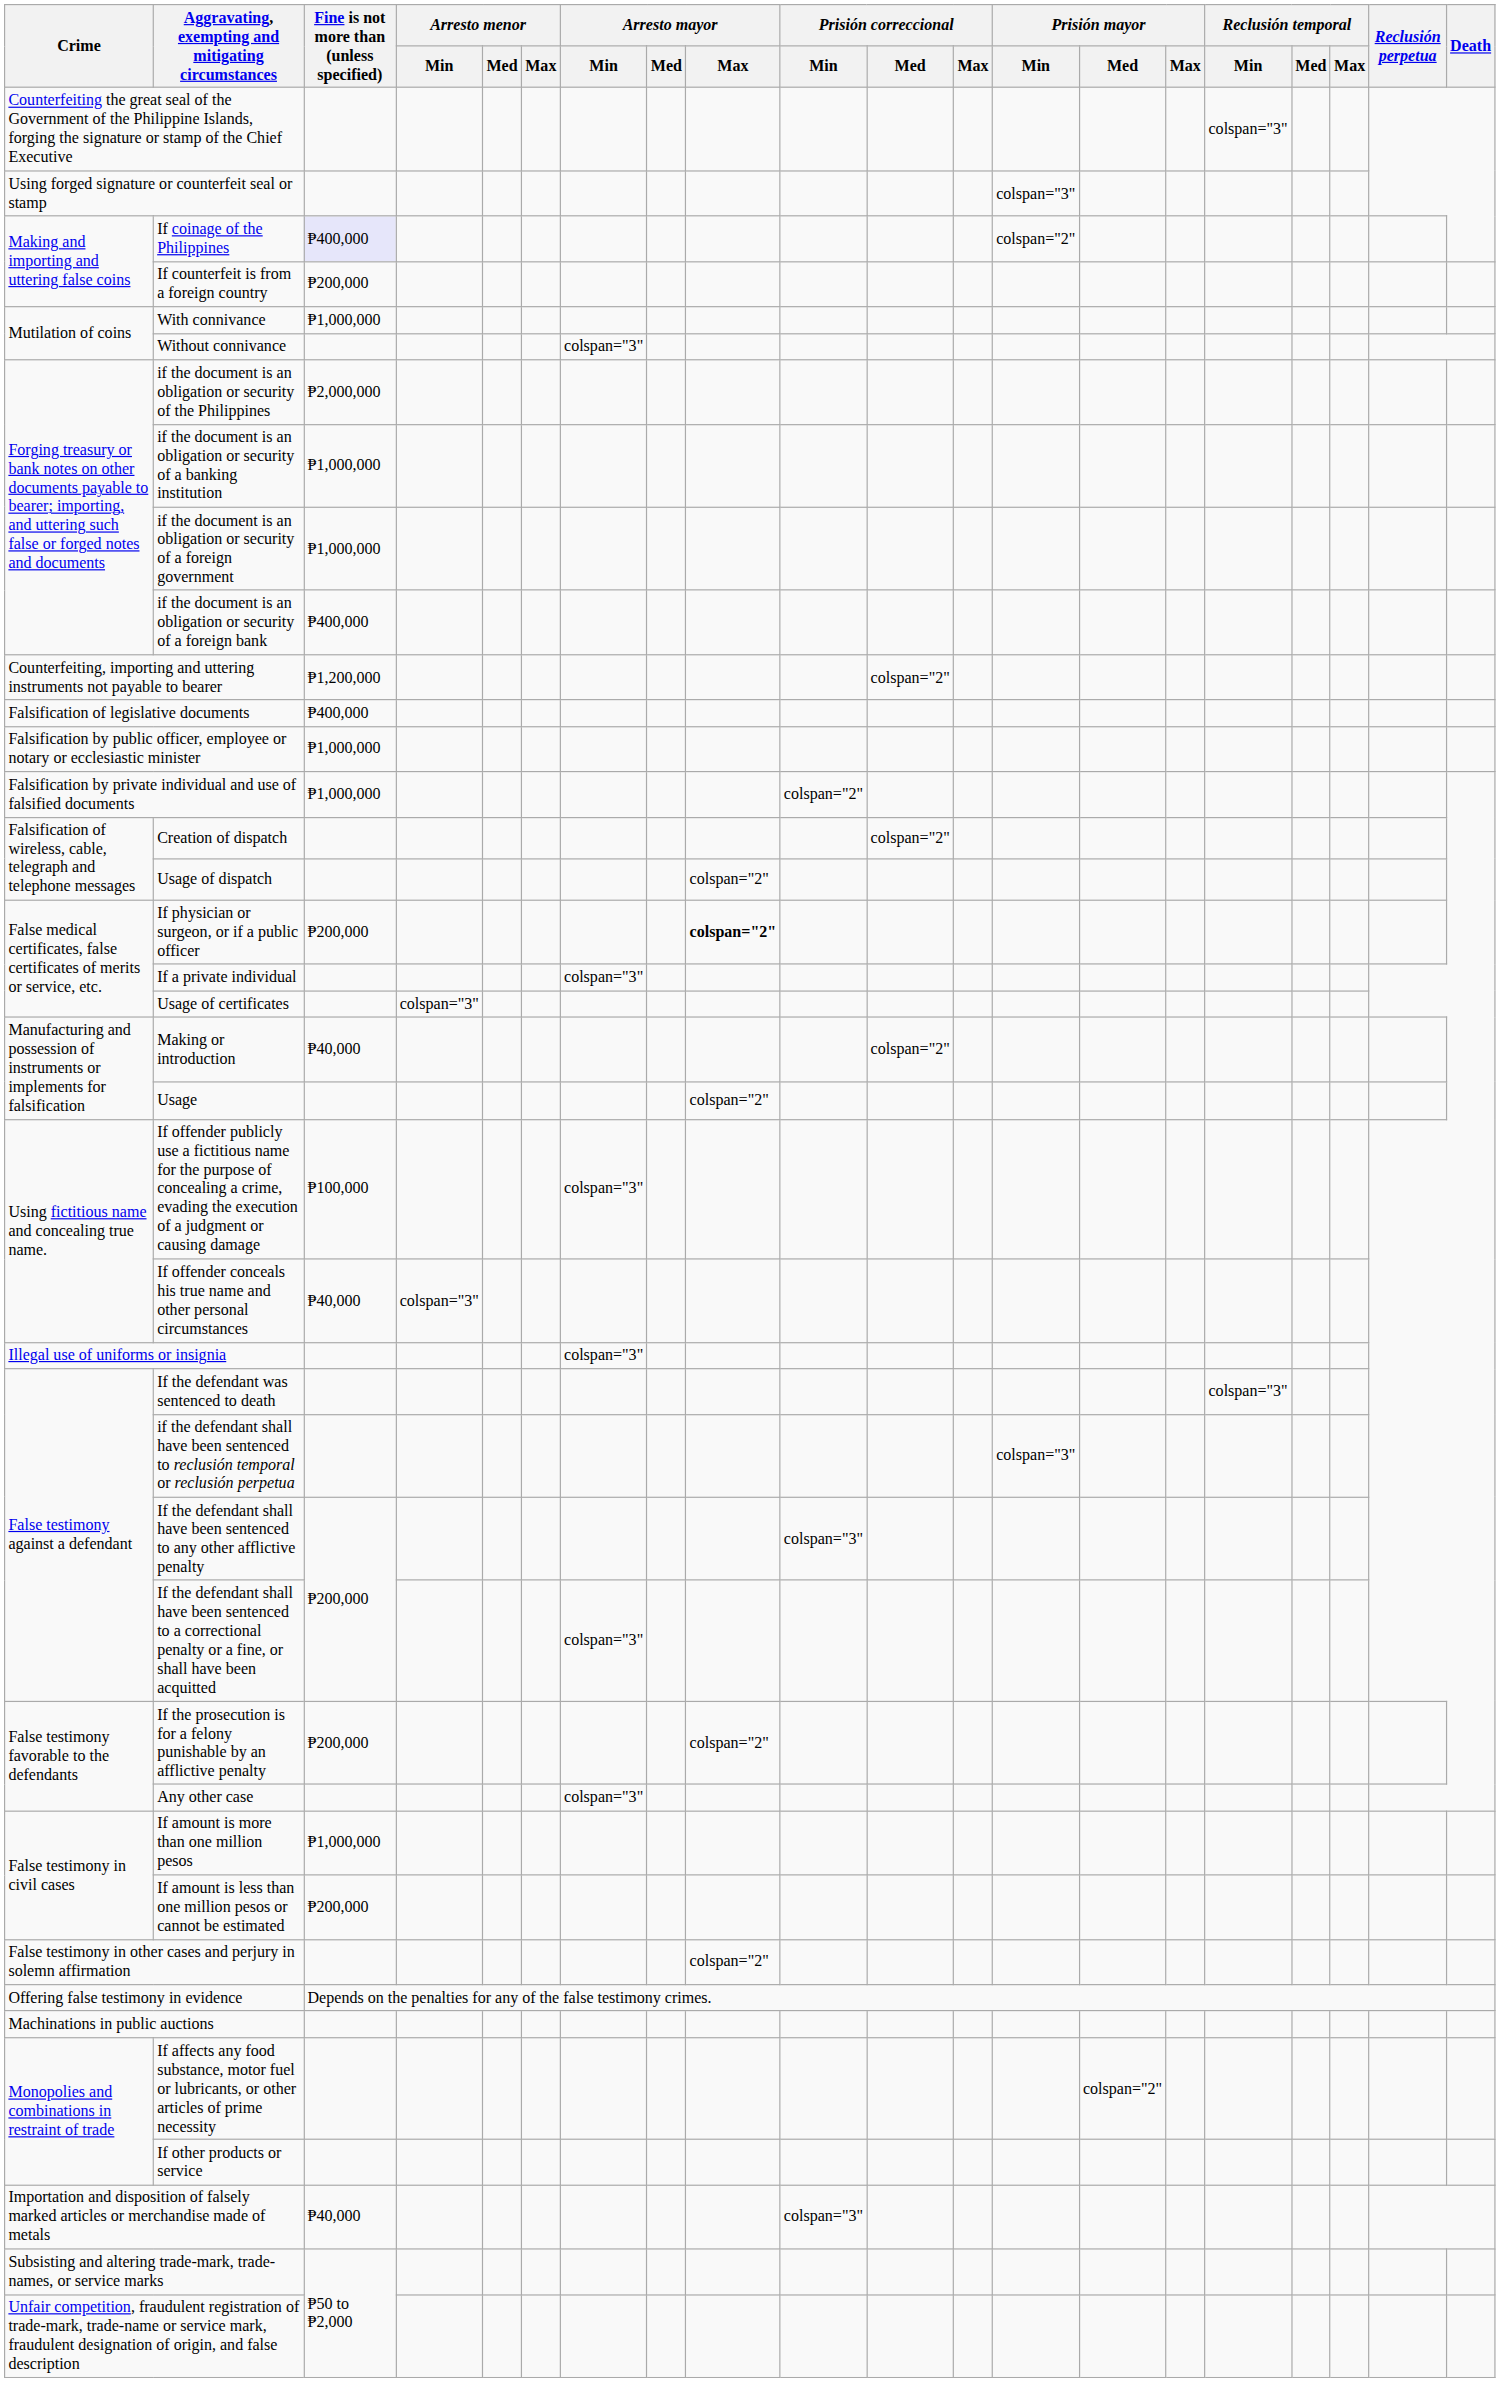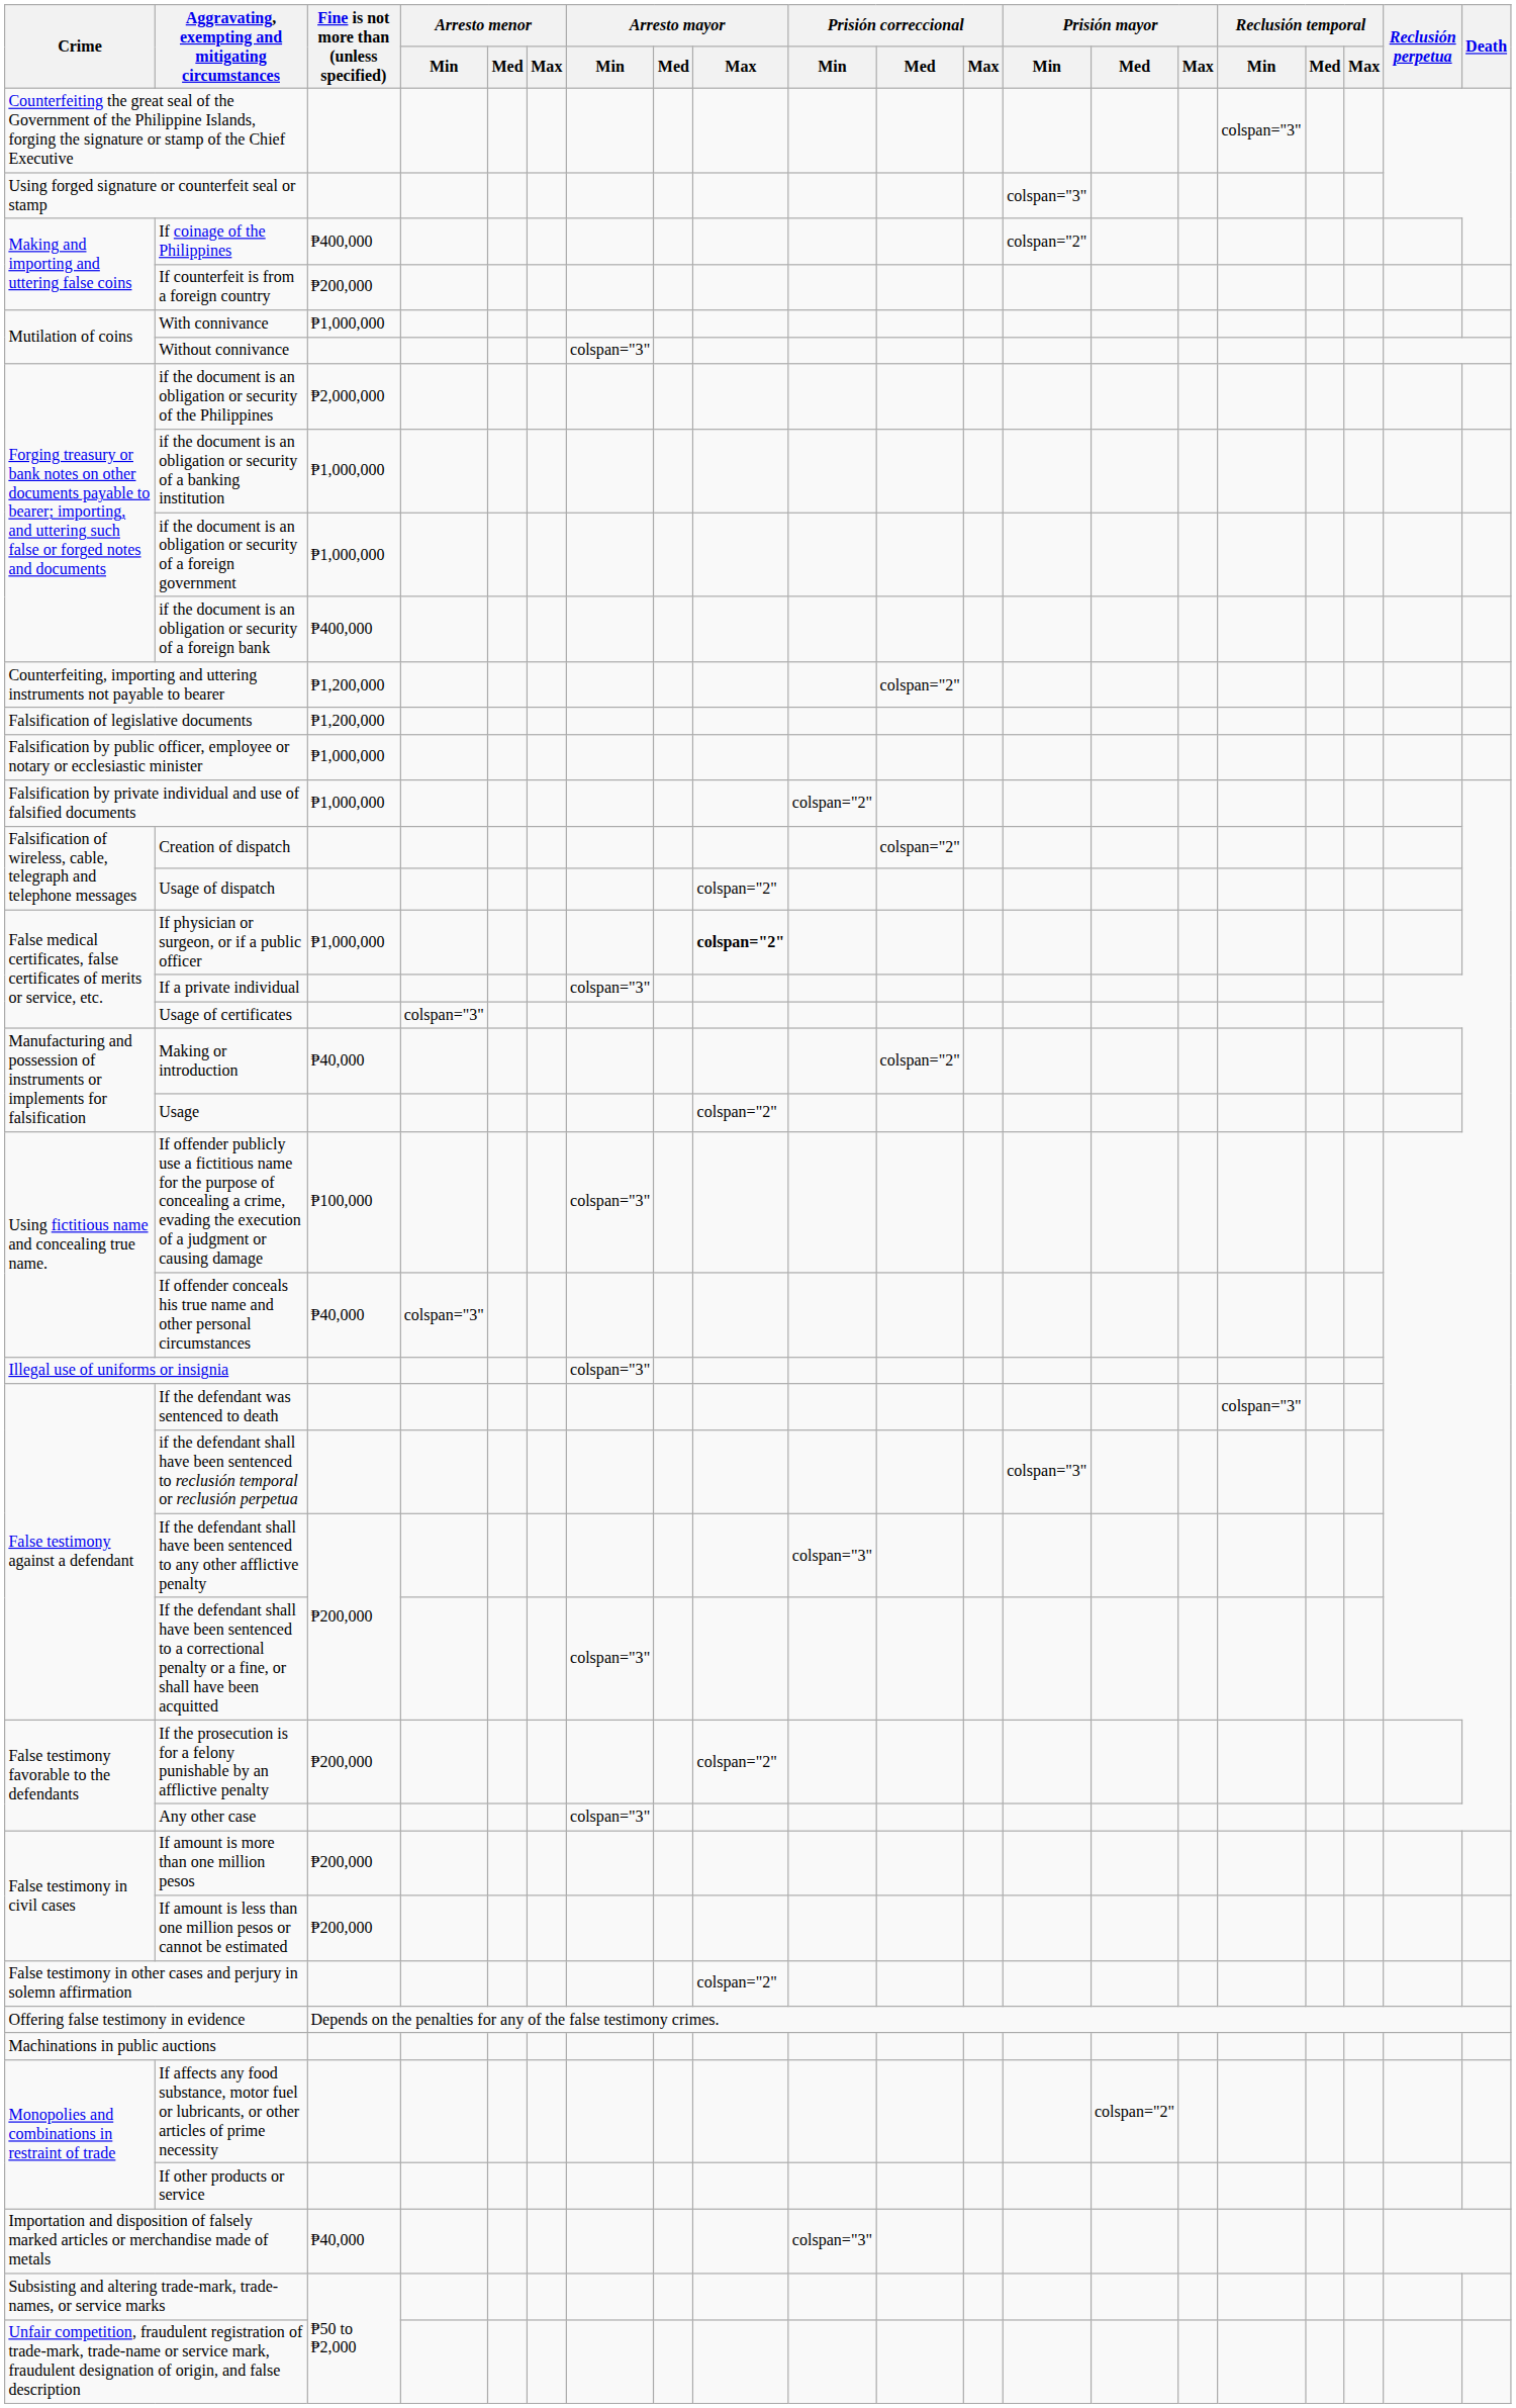If coinage of the Philippines | Fine is not more than (unless specified): lavender background -> no background
Falsification of legislative documents | Fine is not more than (unless specified): ₱400,000 -> ₱1,200,000
If physician or surgeon, or if a public officer | Fine is not more than (unless specified): ₱200,000 -> ₱1,000,000
If amount is more than one million pesos | Fine is not more than (unless specified): ₱1,000,000 -> ₱200,000
